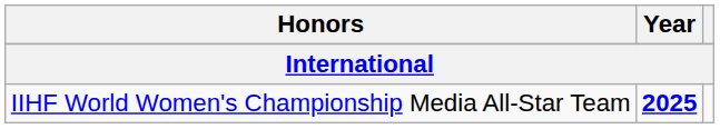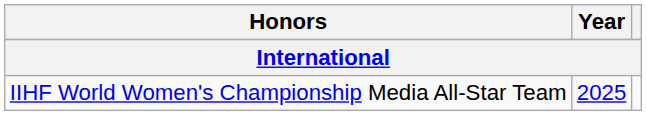row 3 | Year: bold -> normal
